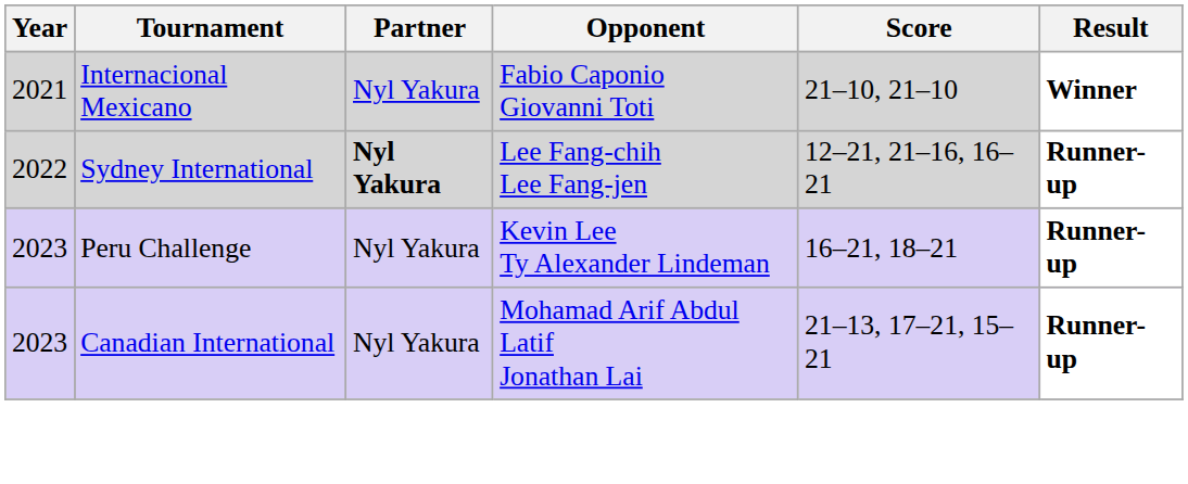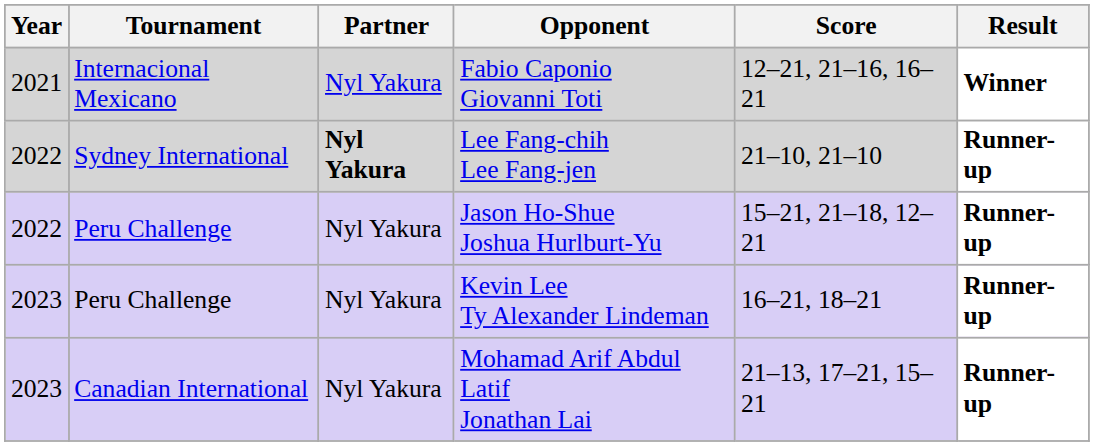Fabio Caponio Giovanni Toti | Score: 21–10, 21–10 -> 12–21, 21–16, 16–21
Lee Fang-chih Lee Fang-jen | Score: 12–21, 21–16, 16–21 -> 21–10, 21–10
+ row: 2022 | Peru Challenge | Nyl Yakura | Jason Ho-Shue Joshua Hurlburt-Yu | 15–21, 21–18, 12–21 | Runner-up
